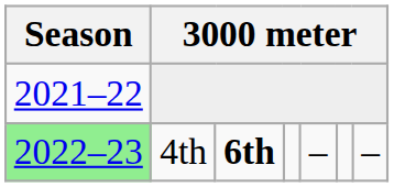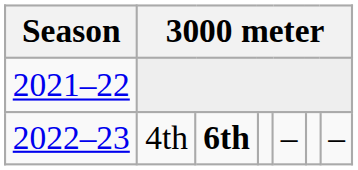4th | Season: lightgreen background -> no background
